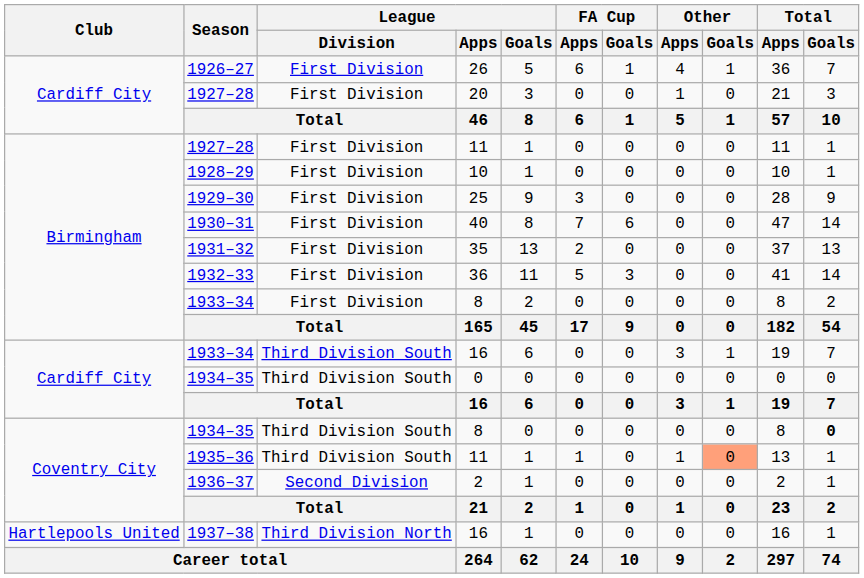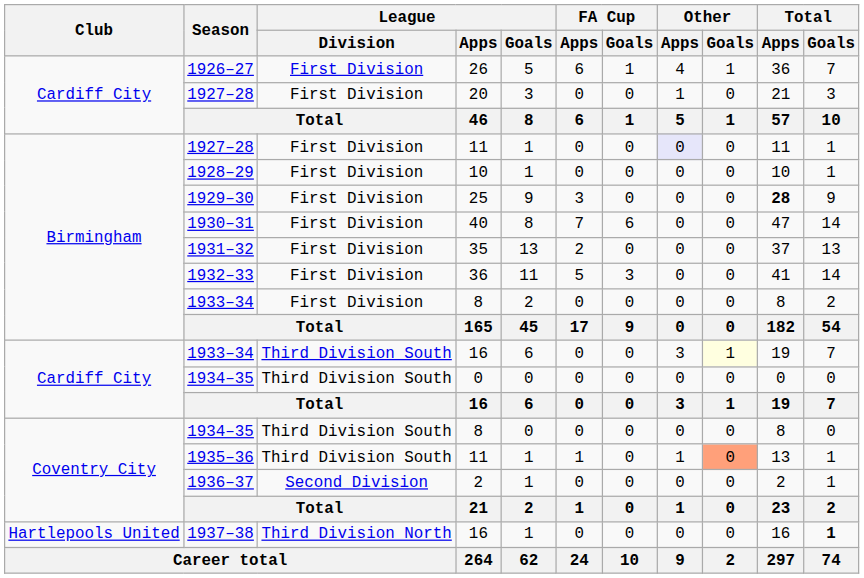1927–28 / 11 | Other / Apps: no background -> lavender background
1929–30 | Total / Apps: normal -> bold
1933–34 / 16 | Other / Goals: no background -> lightyellow background
1934–35 / 8 | Total / Goals: bold -> normal
1937–38 | Total / Goals: normal -> bold
